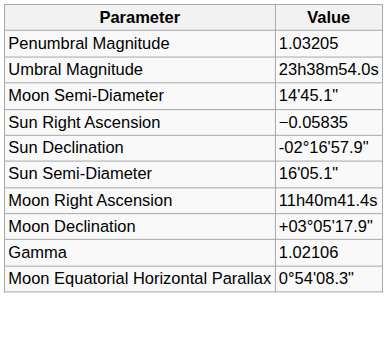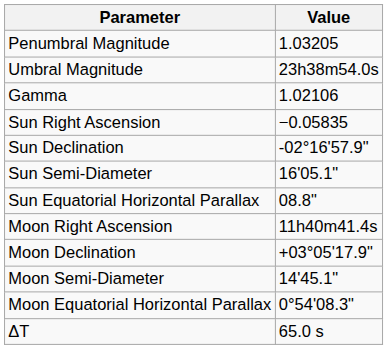rows swapped: Gamma <-> Moon Semi-Diameter
+ row: Sun Equatorial Horizontal Parallax | 08.8"
+ row: ΔT | 65.0 s
